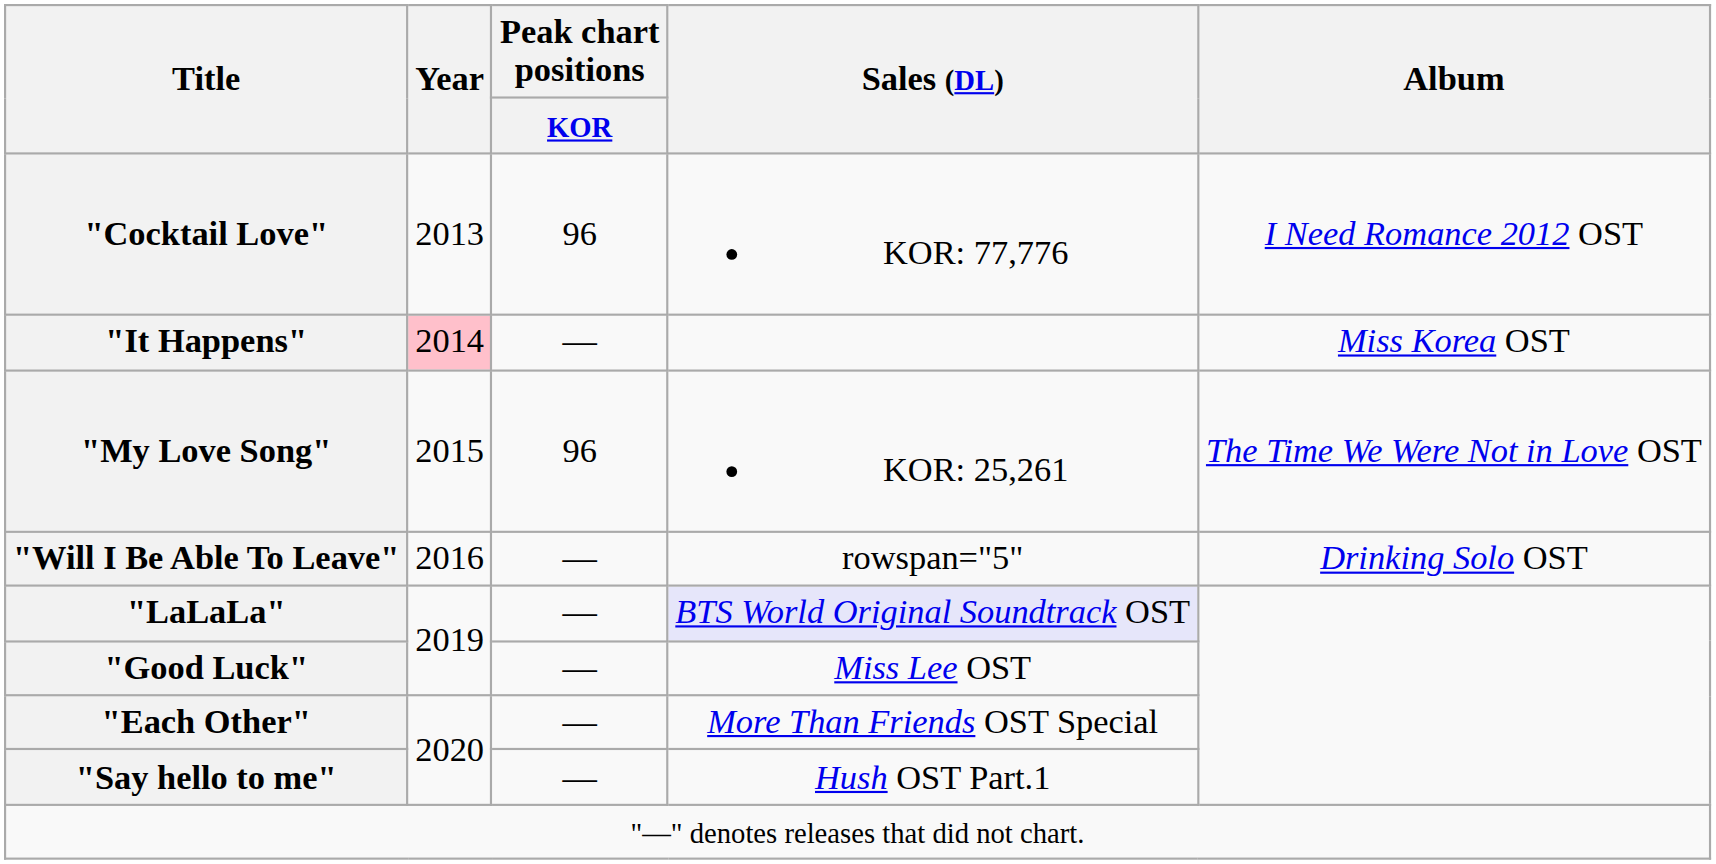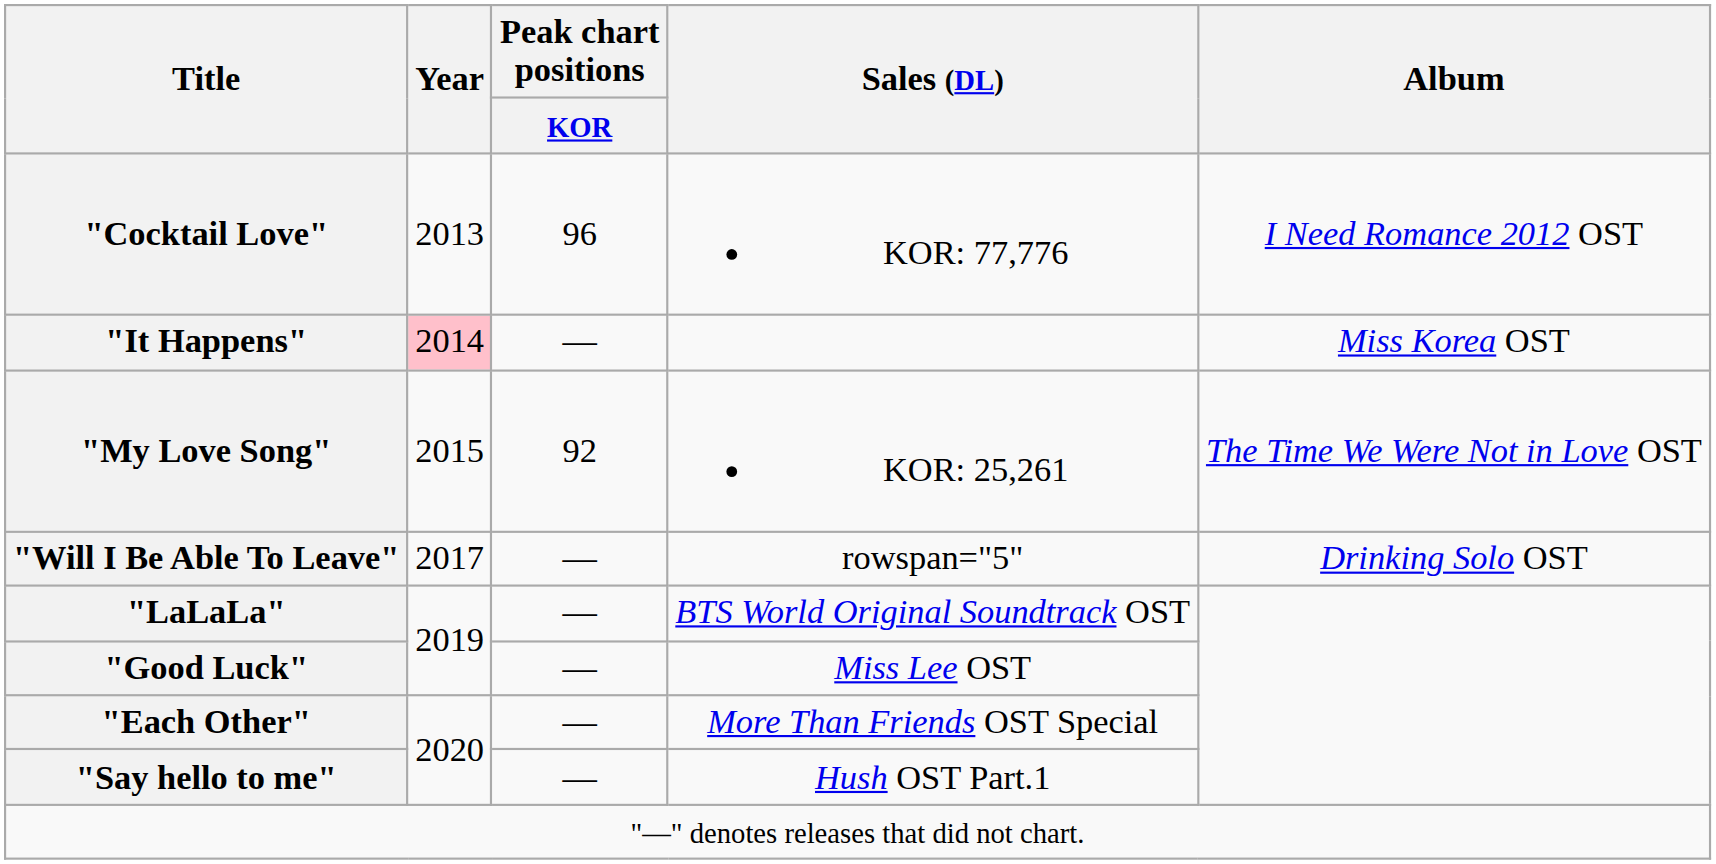"My Love Song" | Peak chart positions / KOR: 96 -> 92
"Will I Be Able To Leave" | Year: 2016 -> 2017
"LaLaLa" | Sales (DL): lavender background -> no background
